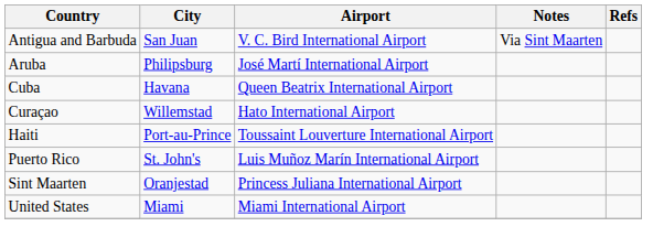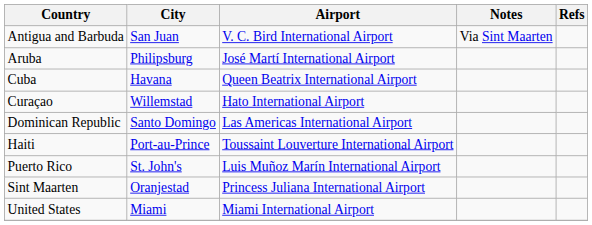+ row: Dominican Republic | Santo Domingo | Las Americas International Airport
